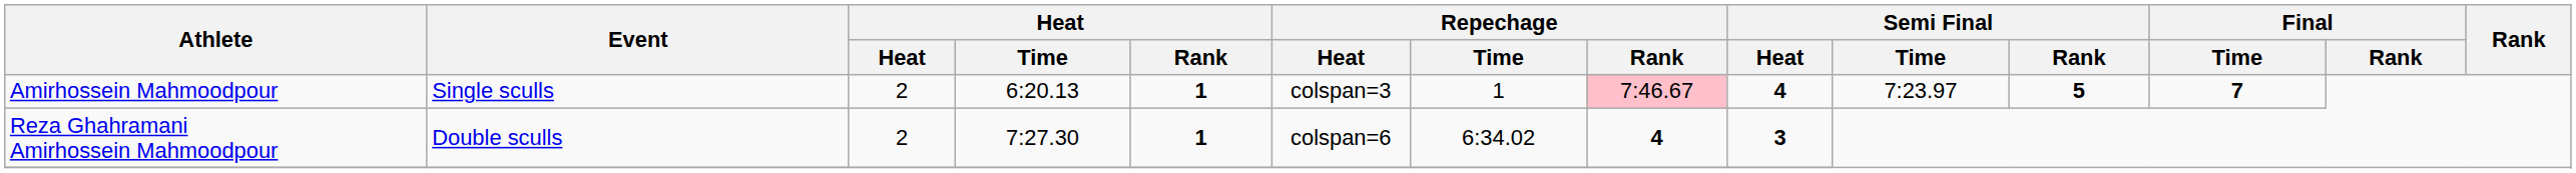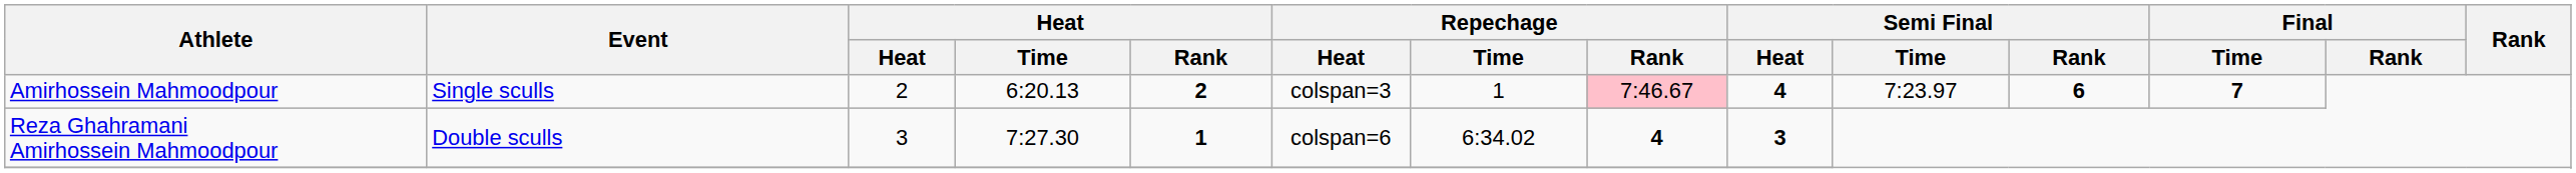Amirhossein Mahmoodpour | Heat / Rank: 1 -> 2
Amirhossein Mahmoodpour | Semi Final / Rank: 5 -> 6
Reza Ghahramani Amirhossein Mahmoodpour | Heat: 2 -> 3
